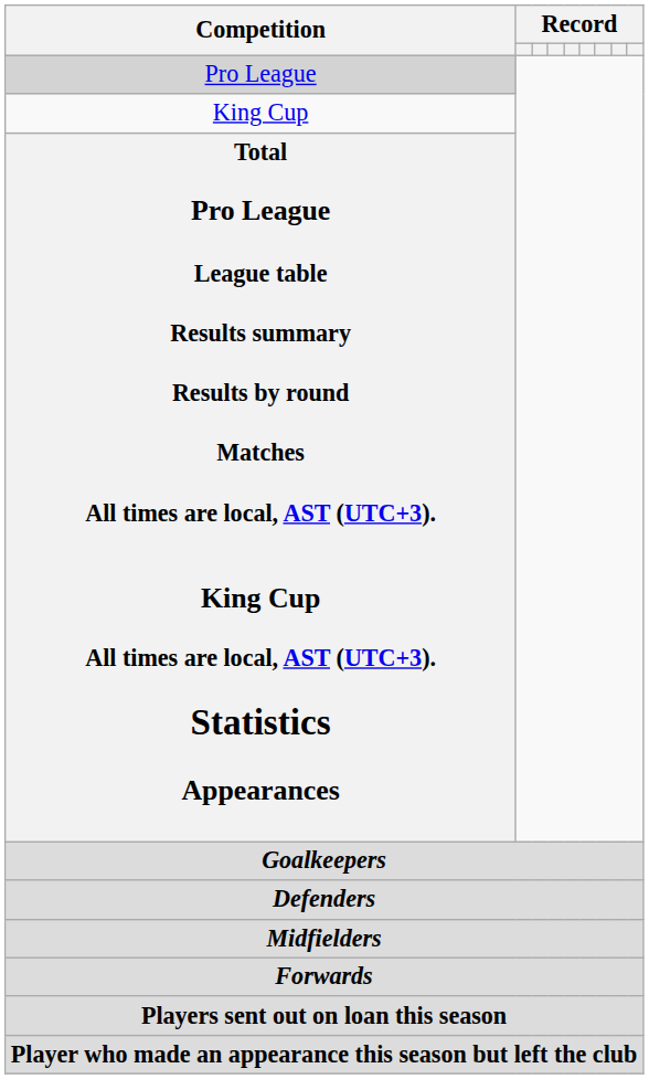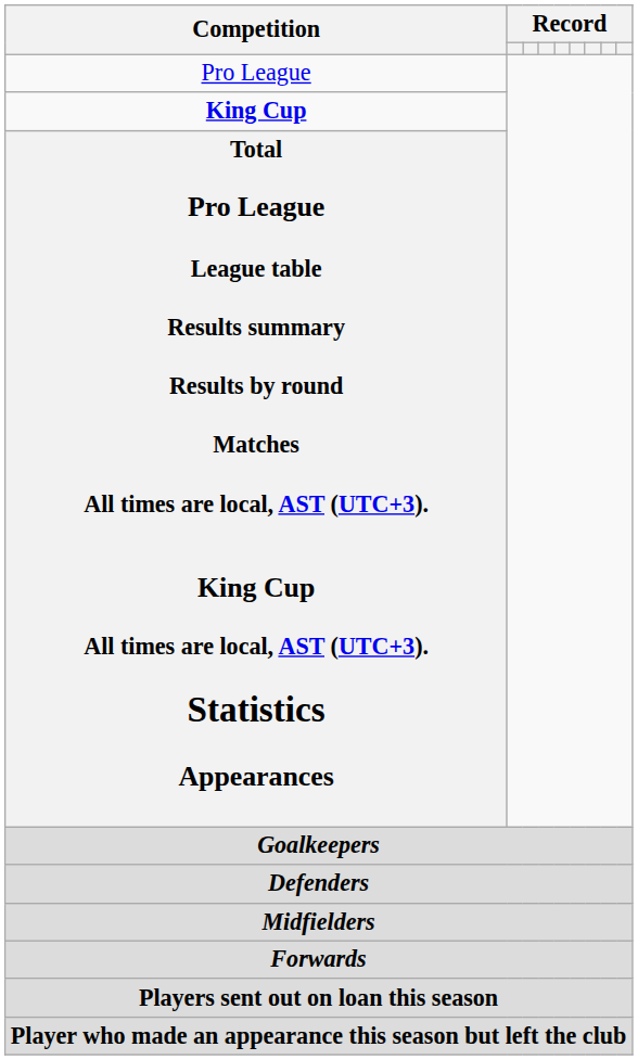Pro League | Competition: lightgrey background -> no background
King Cup | Competition: normal -> bold
